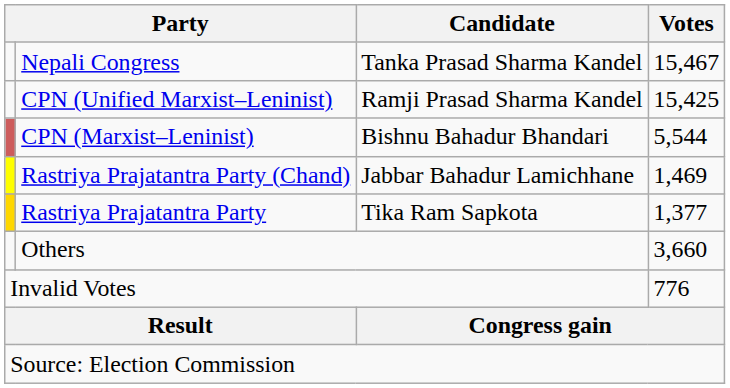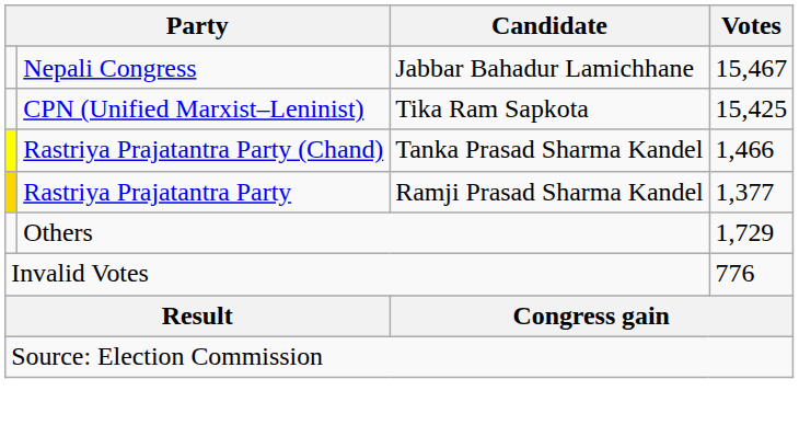Nepali Congress | Candidate: Tanka Prasad Sharma Kandel -> Jabbar Bahadur Lamichhane
CPN (Unified Marxist–Leninist) | Candidate: Ramji Prasad Sharma Kandel -> Tika Ram Sapkota
- row: CPN (Marxist–Leninist) | Bishnu Bahadur Bhandari | 5,544
Rastriya Prajatantra Party (Chand) | Candidate: Jabbar Bahadur Lamichhane -> Tanka Prasad Sharma Kandel
Rastriya Prajatantra Party (Chand) | Votes: 1,469 -> 1,466
Rastriya Prajatantra Party | Candidate: Tika Ram Sapkota -> Ramji Prasad Sharma Kandel
Others | Votes: 3,660 -> 1,729
